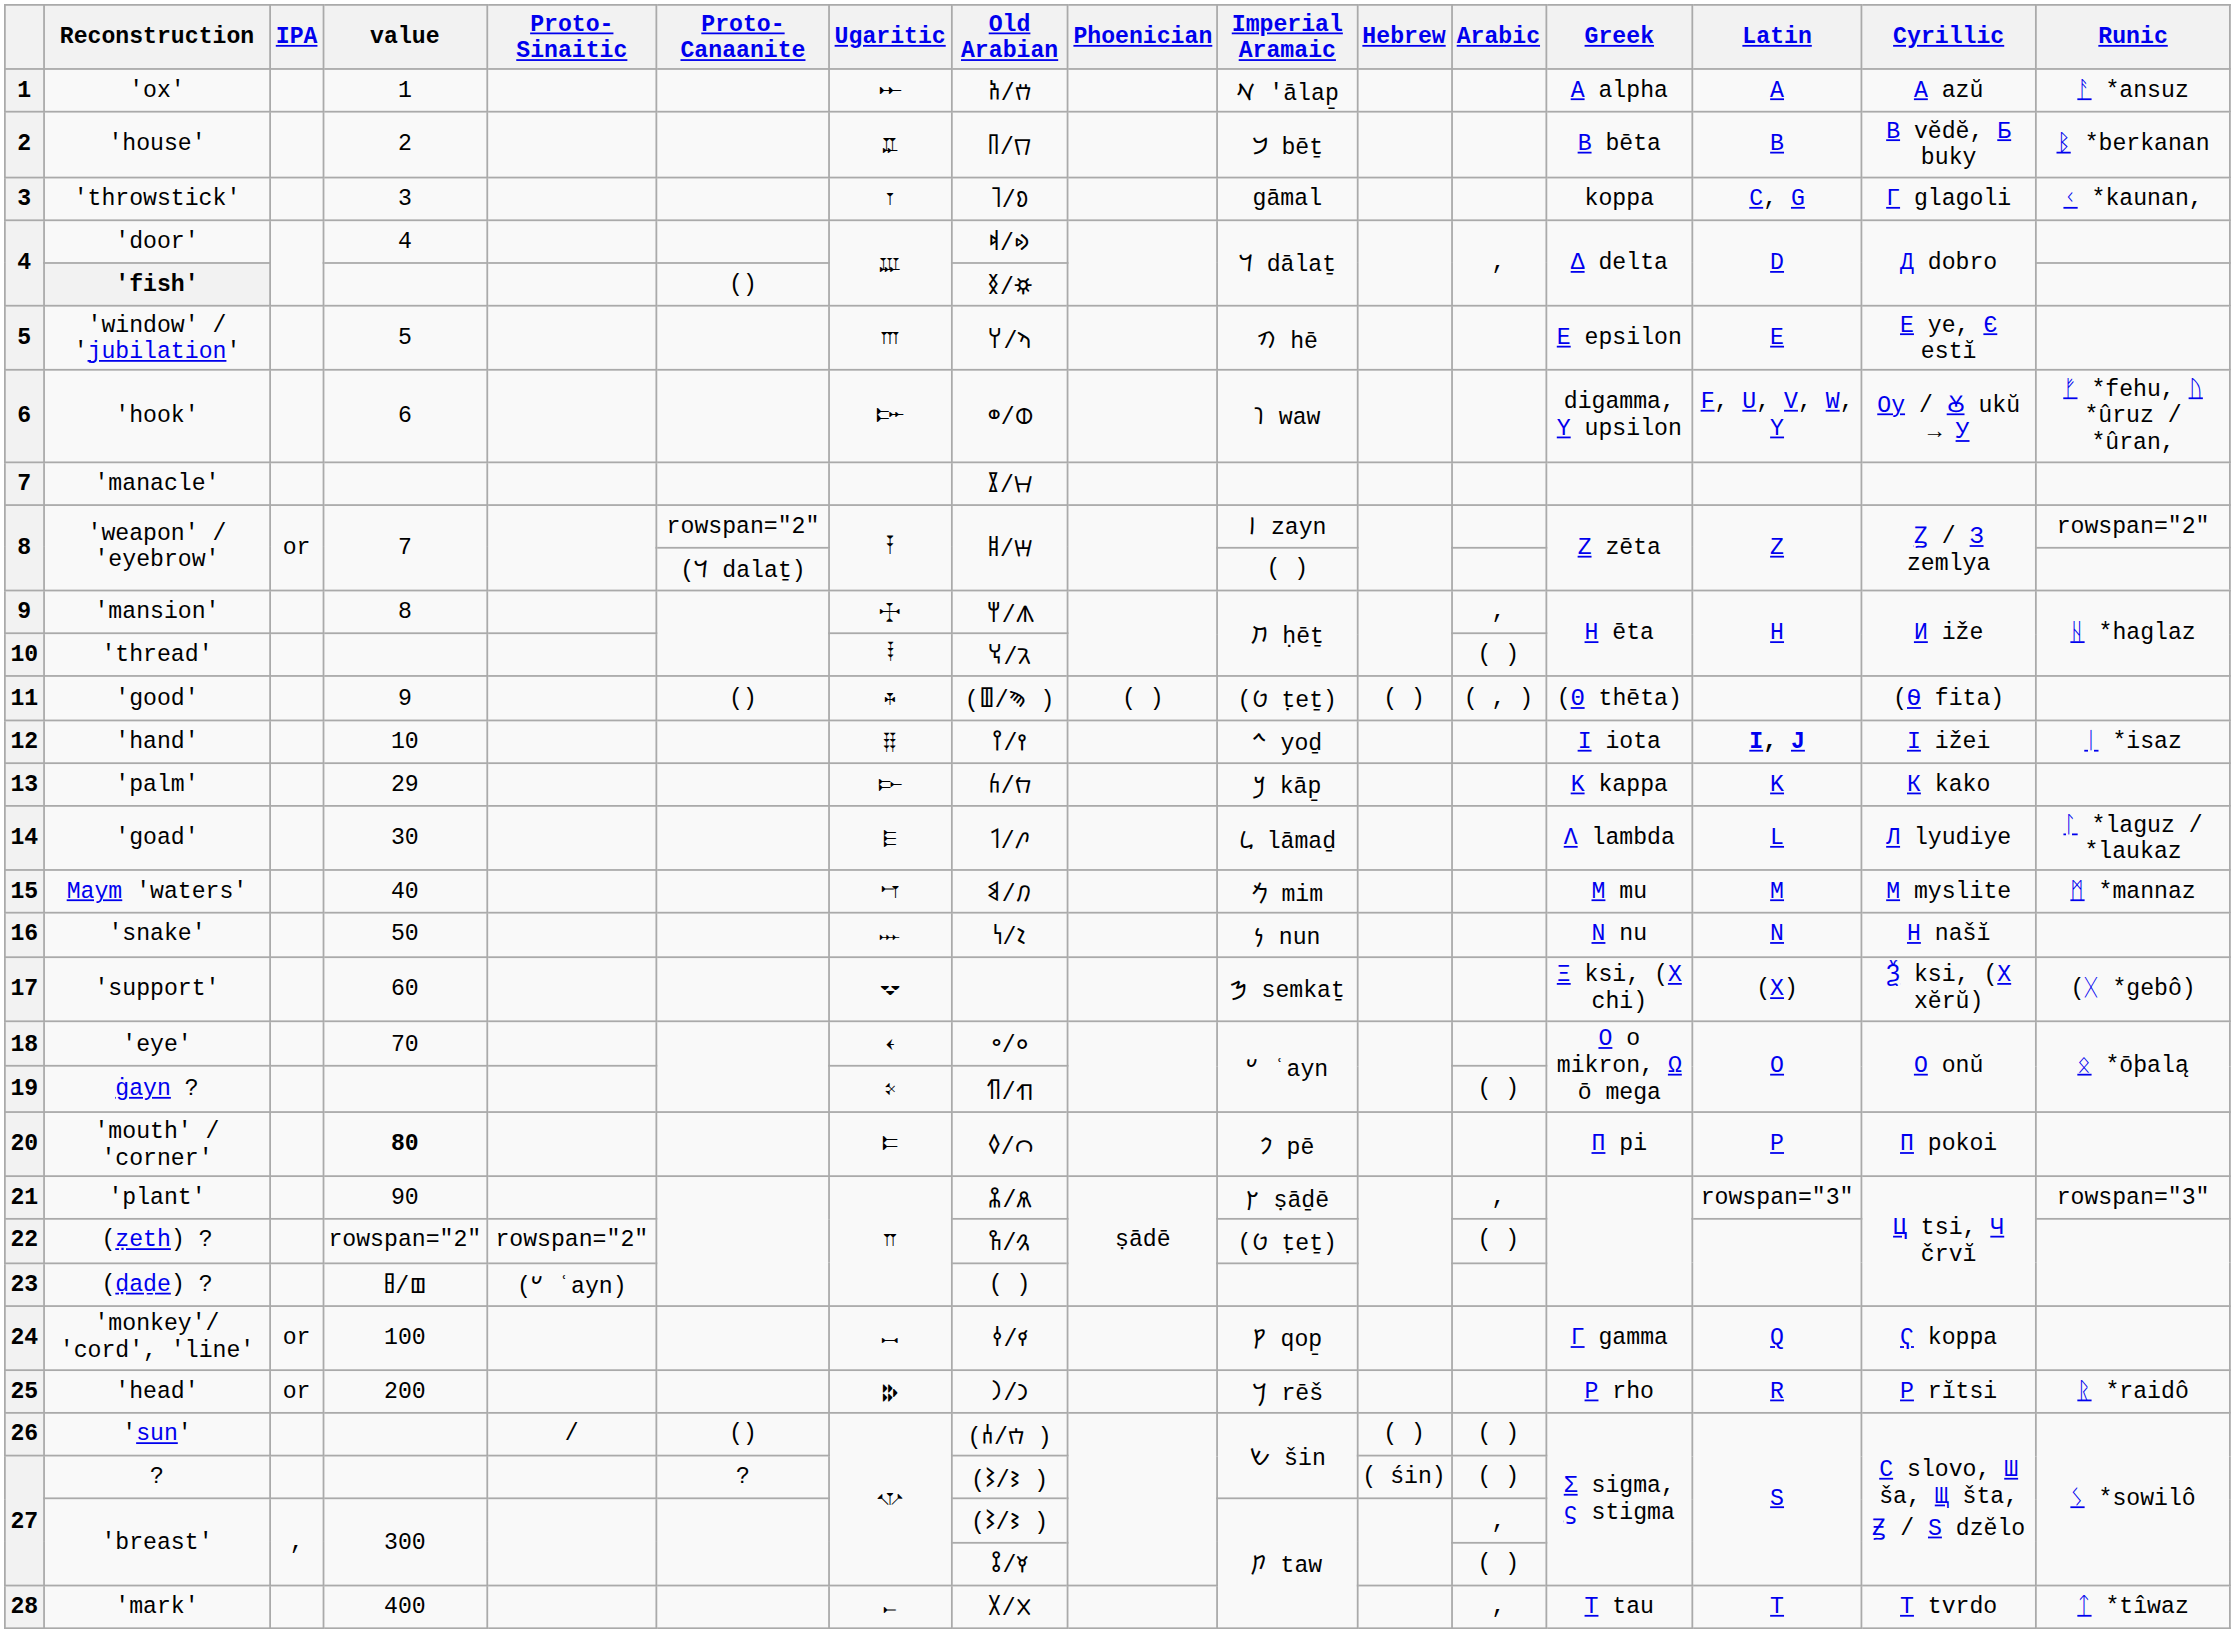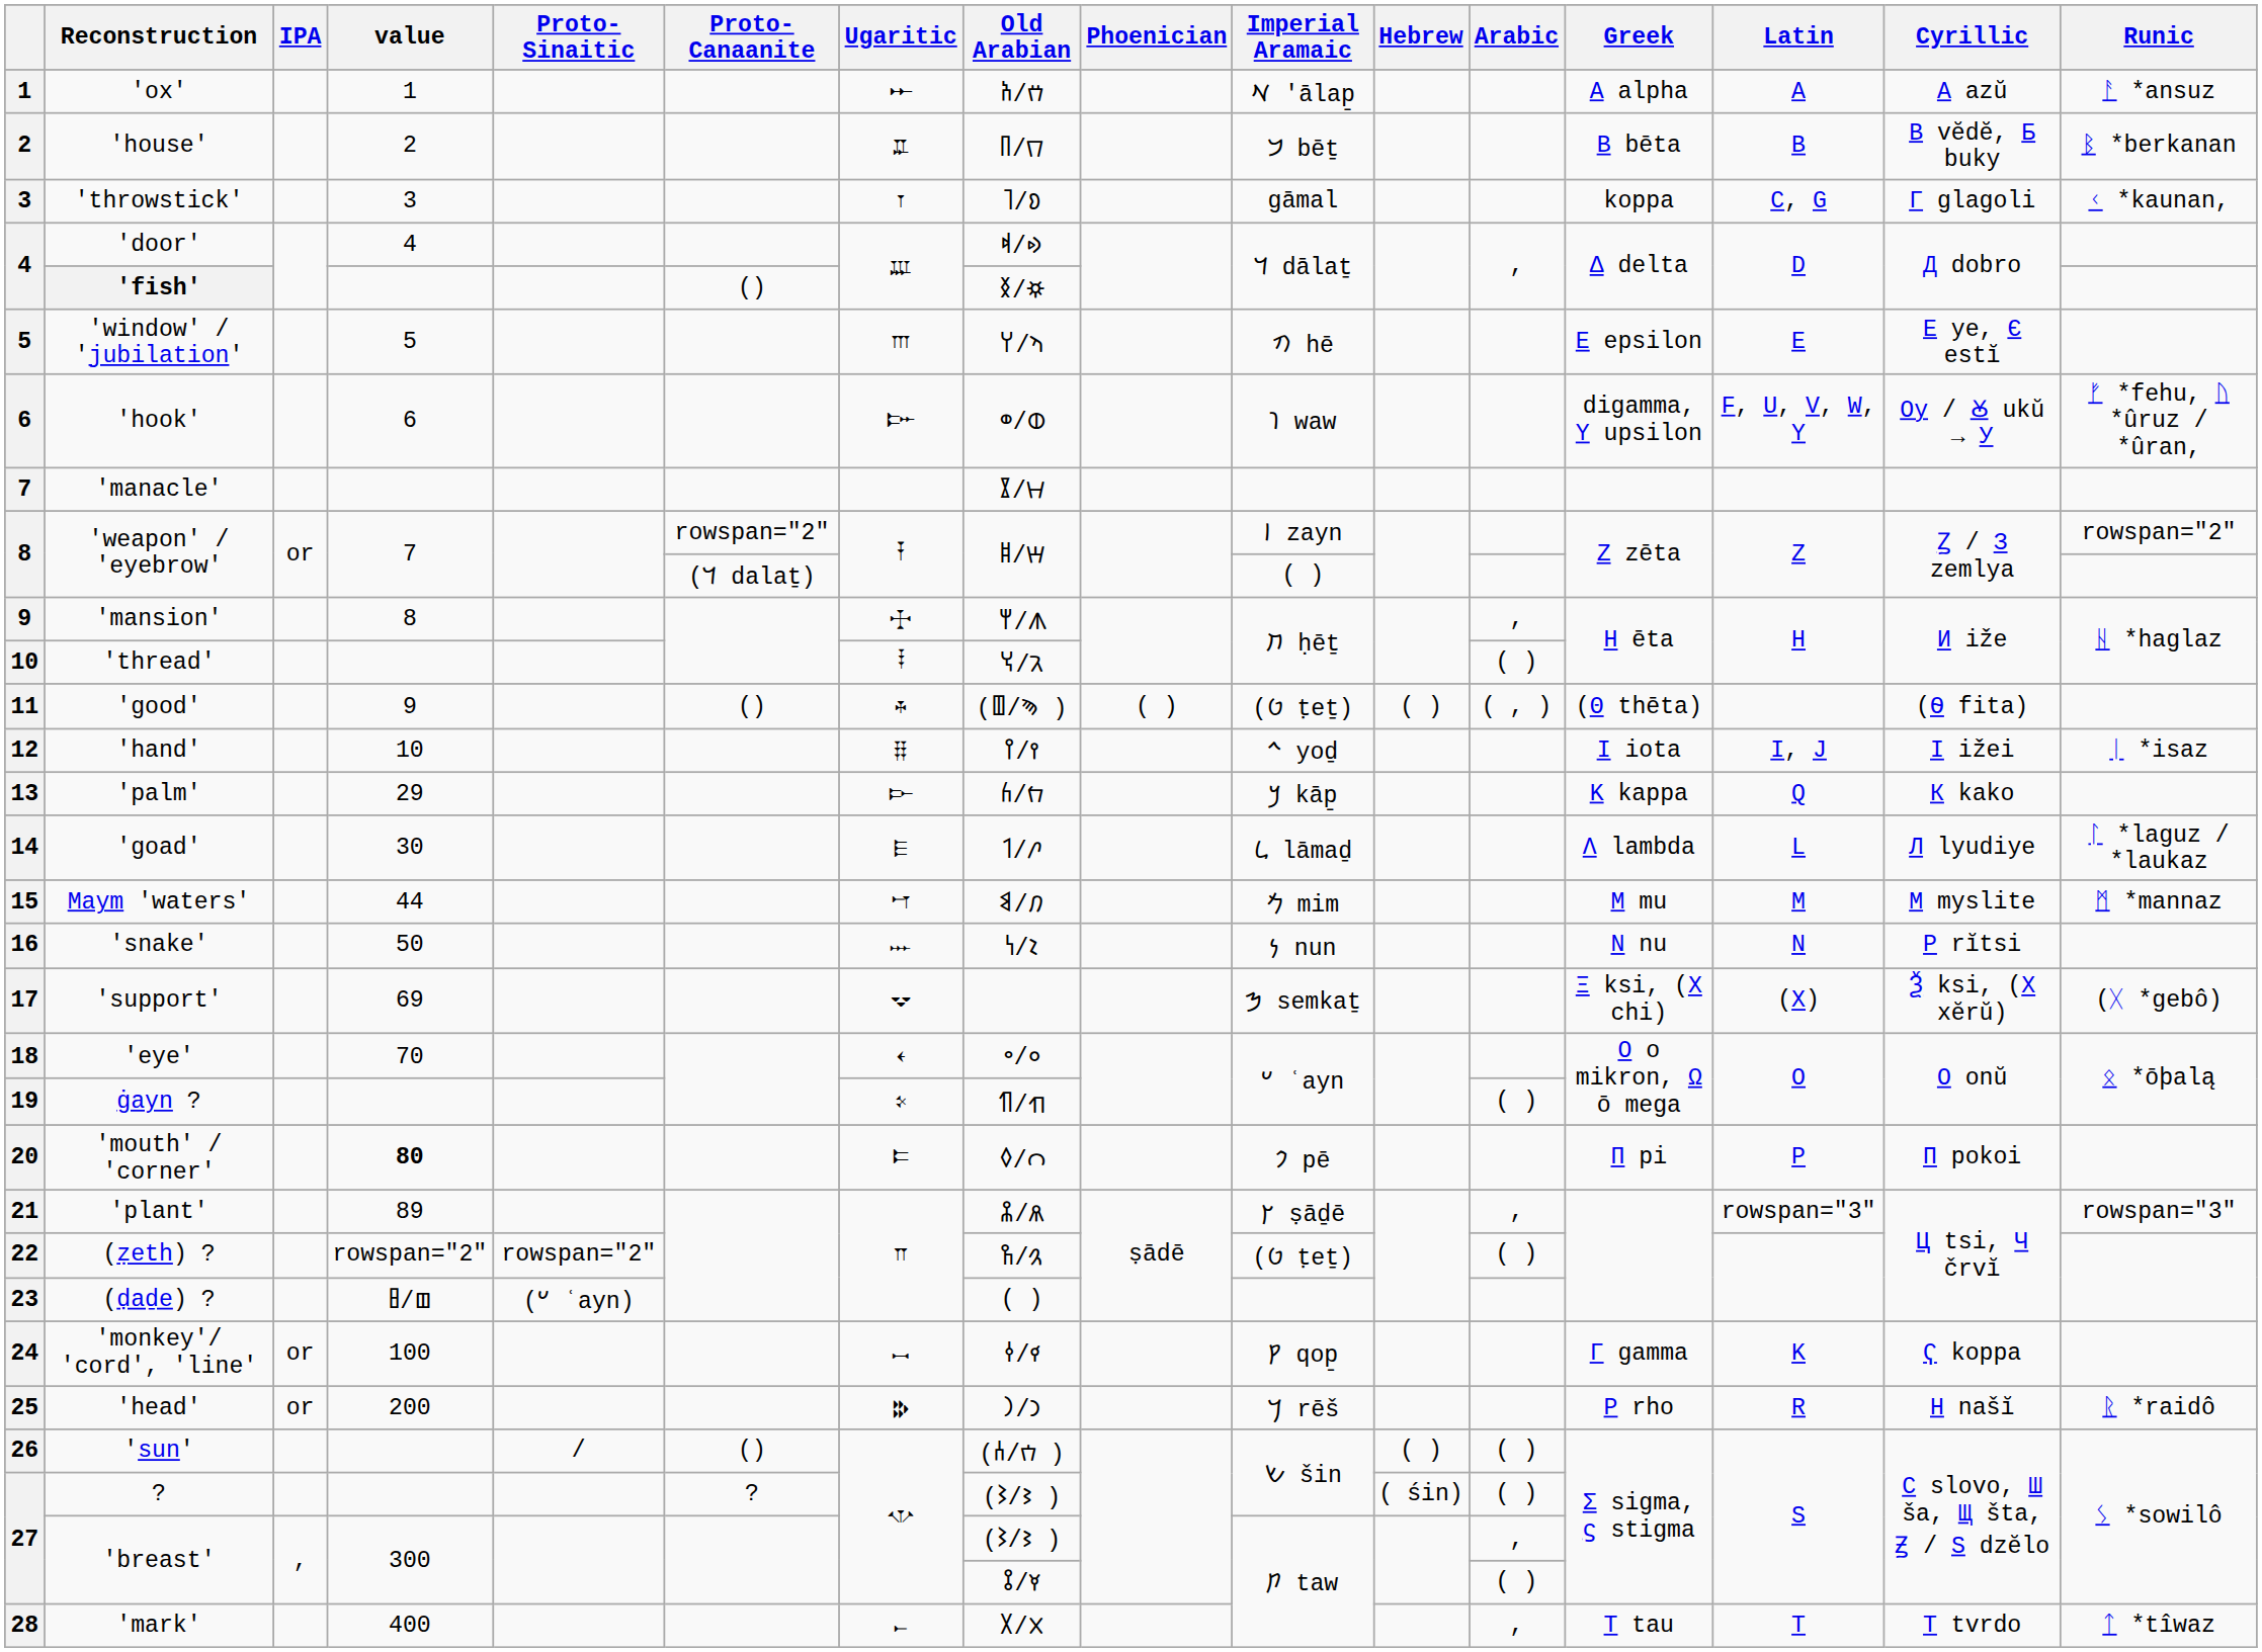'hand' | Latin: bold -> normal
'palm' | Latin: K -> Q
Maym 'waters' | value: 40 -> 44
'snake' | Cyrillic: Н našĭ -> Р rĭtsi
'support' | value: 60 -> 69
'plant' | value: 90 -> 89
'monkey'/ 'cord', 'line' | Latin: Q -> K
'head' | Cyrillic: Р rĭtsi -> Н našĭ
